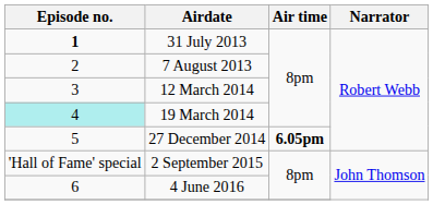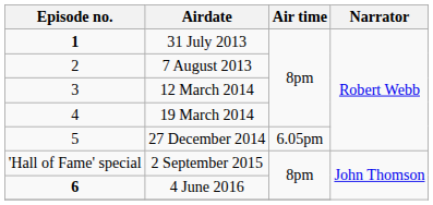19 March 2014 | Episode no.: paleturquoise background -> no background
27 December 2014 | Air time: bold -> normal
4 June 2016 | Episode no.: normal -> bold
